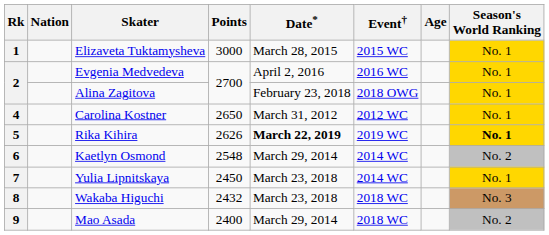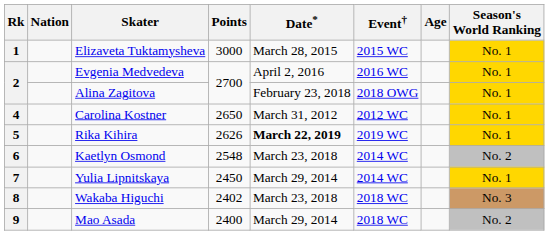Rika Kihira | Season's World Ranking: bold -> normal
Kaetlyn Osmond | Date*: March 29, 2014 -> March 23, 2018
Yulia Lipnitskaya | Date*: March 23, 2018 -> March 29, 2014
Wakaba Higuchi | Points: 2432 -> 2402
